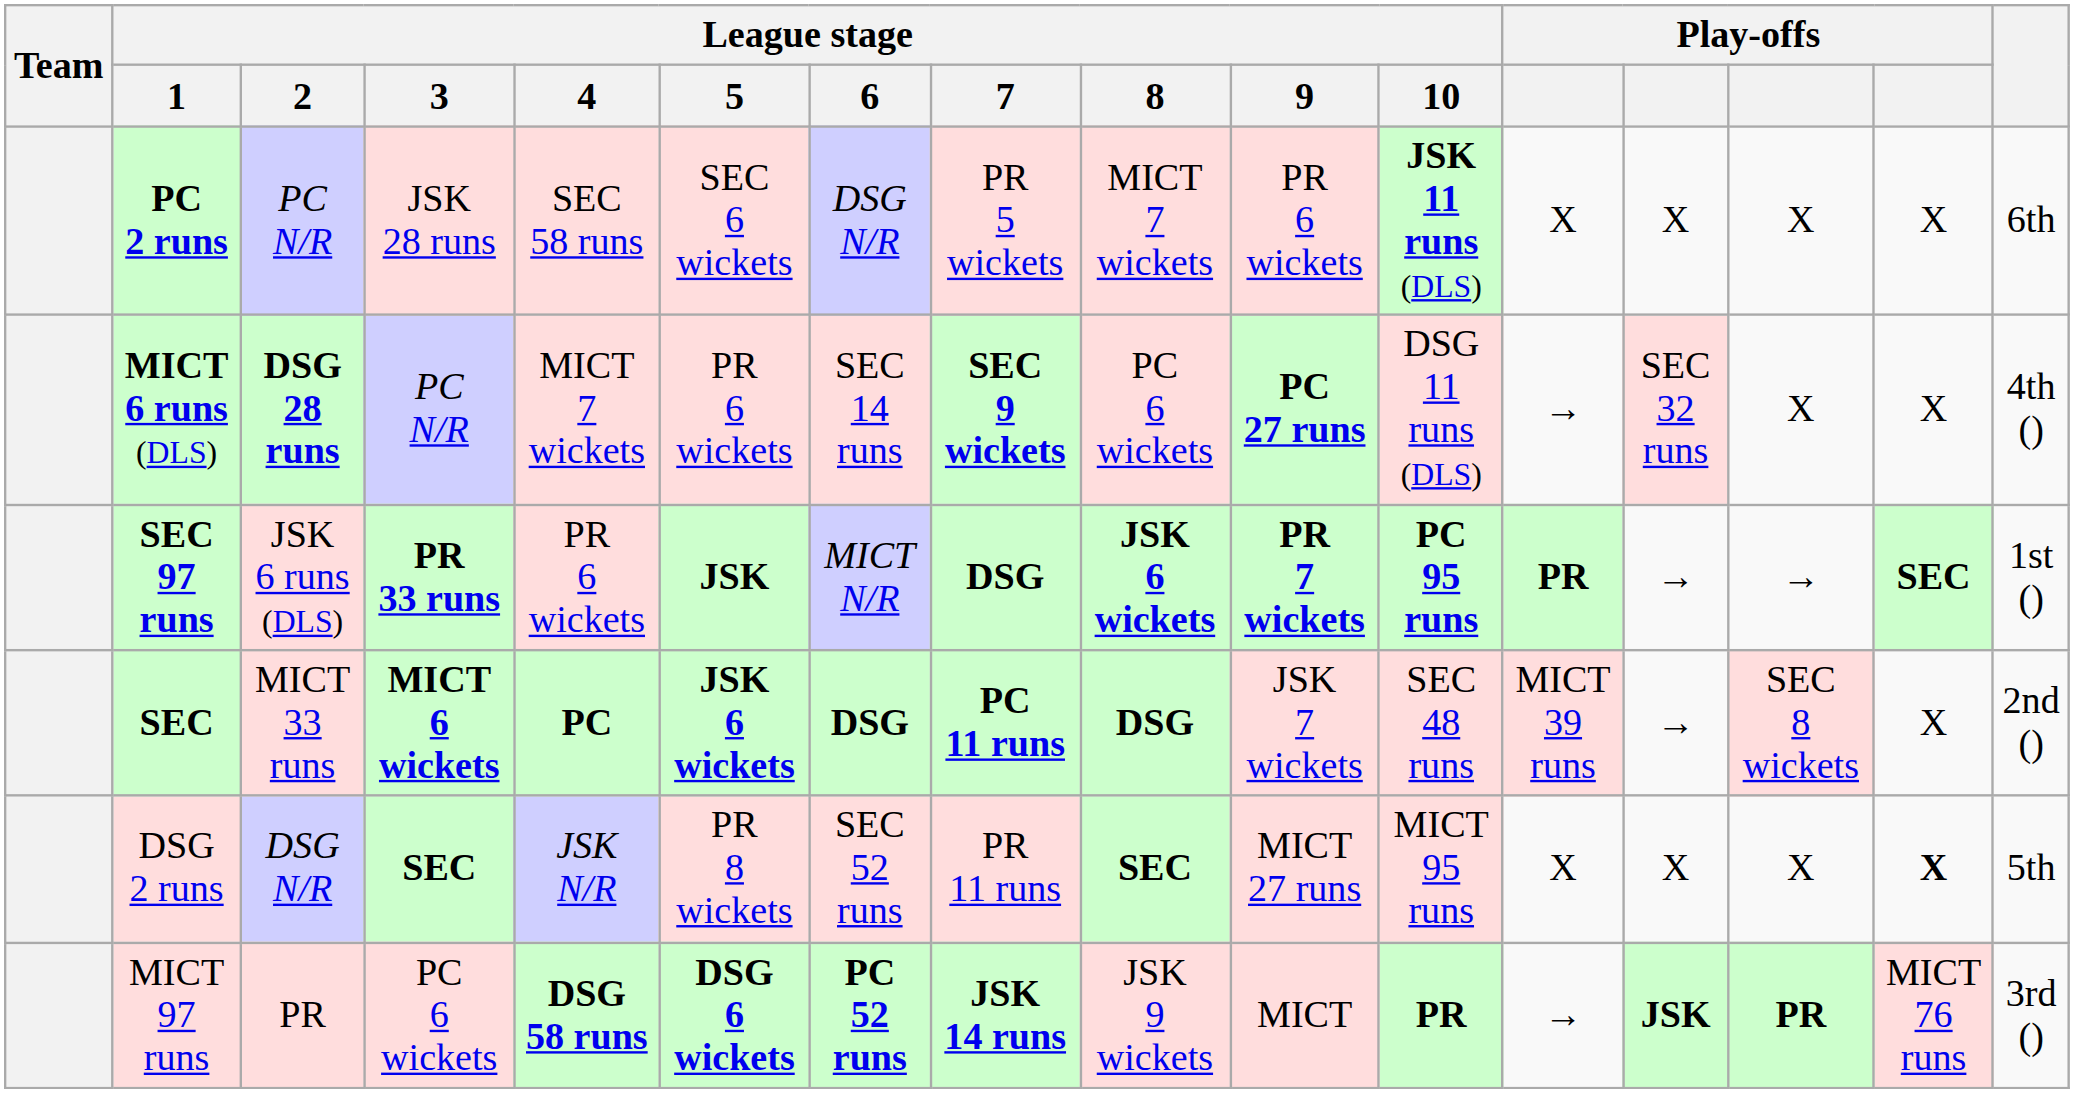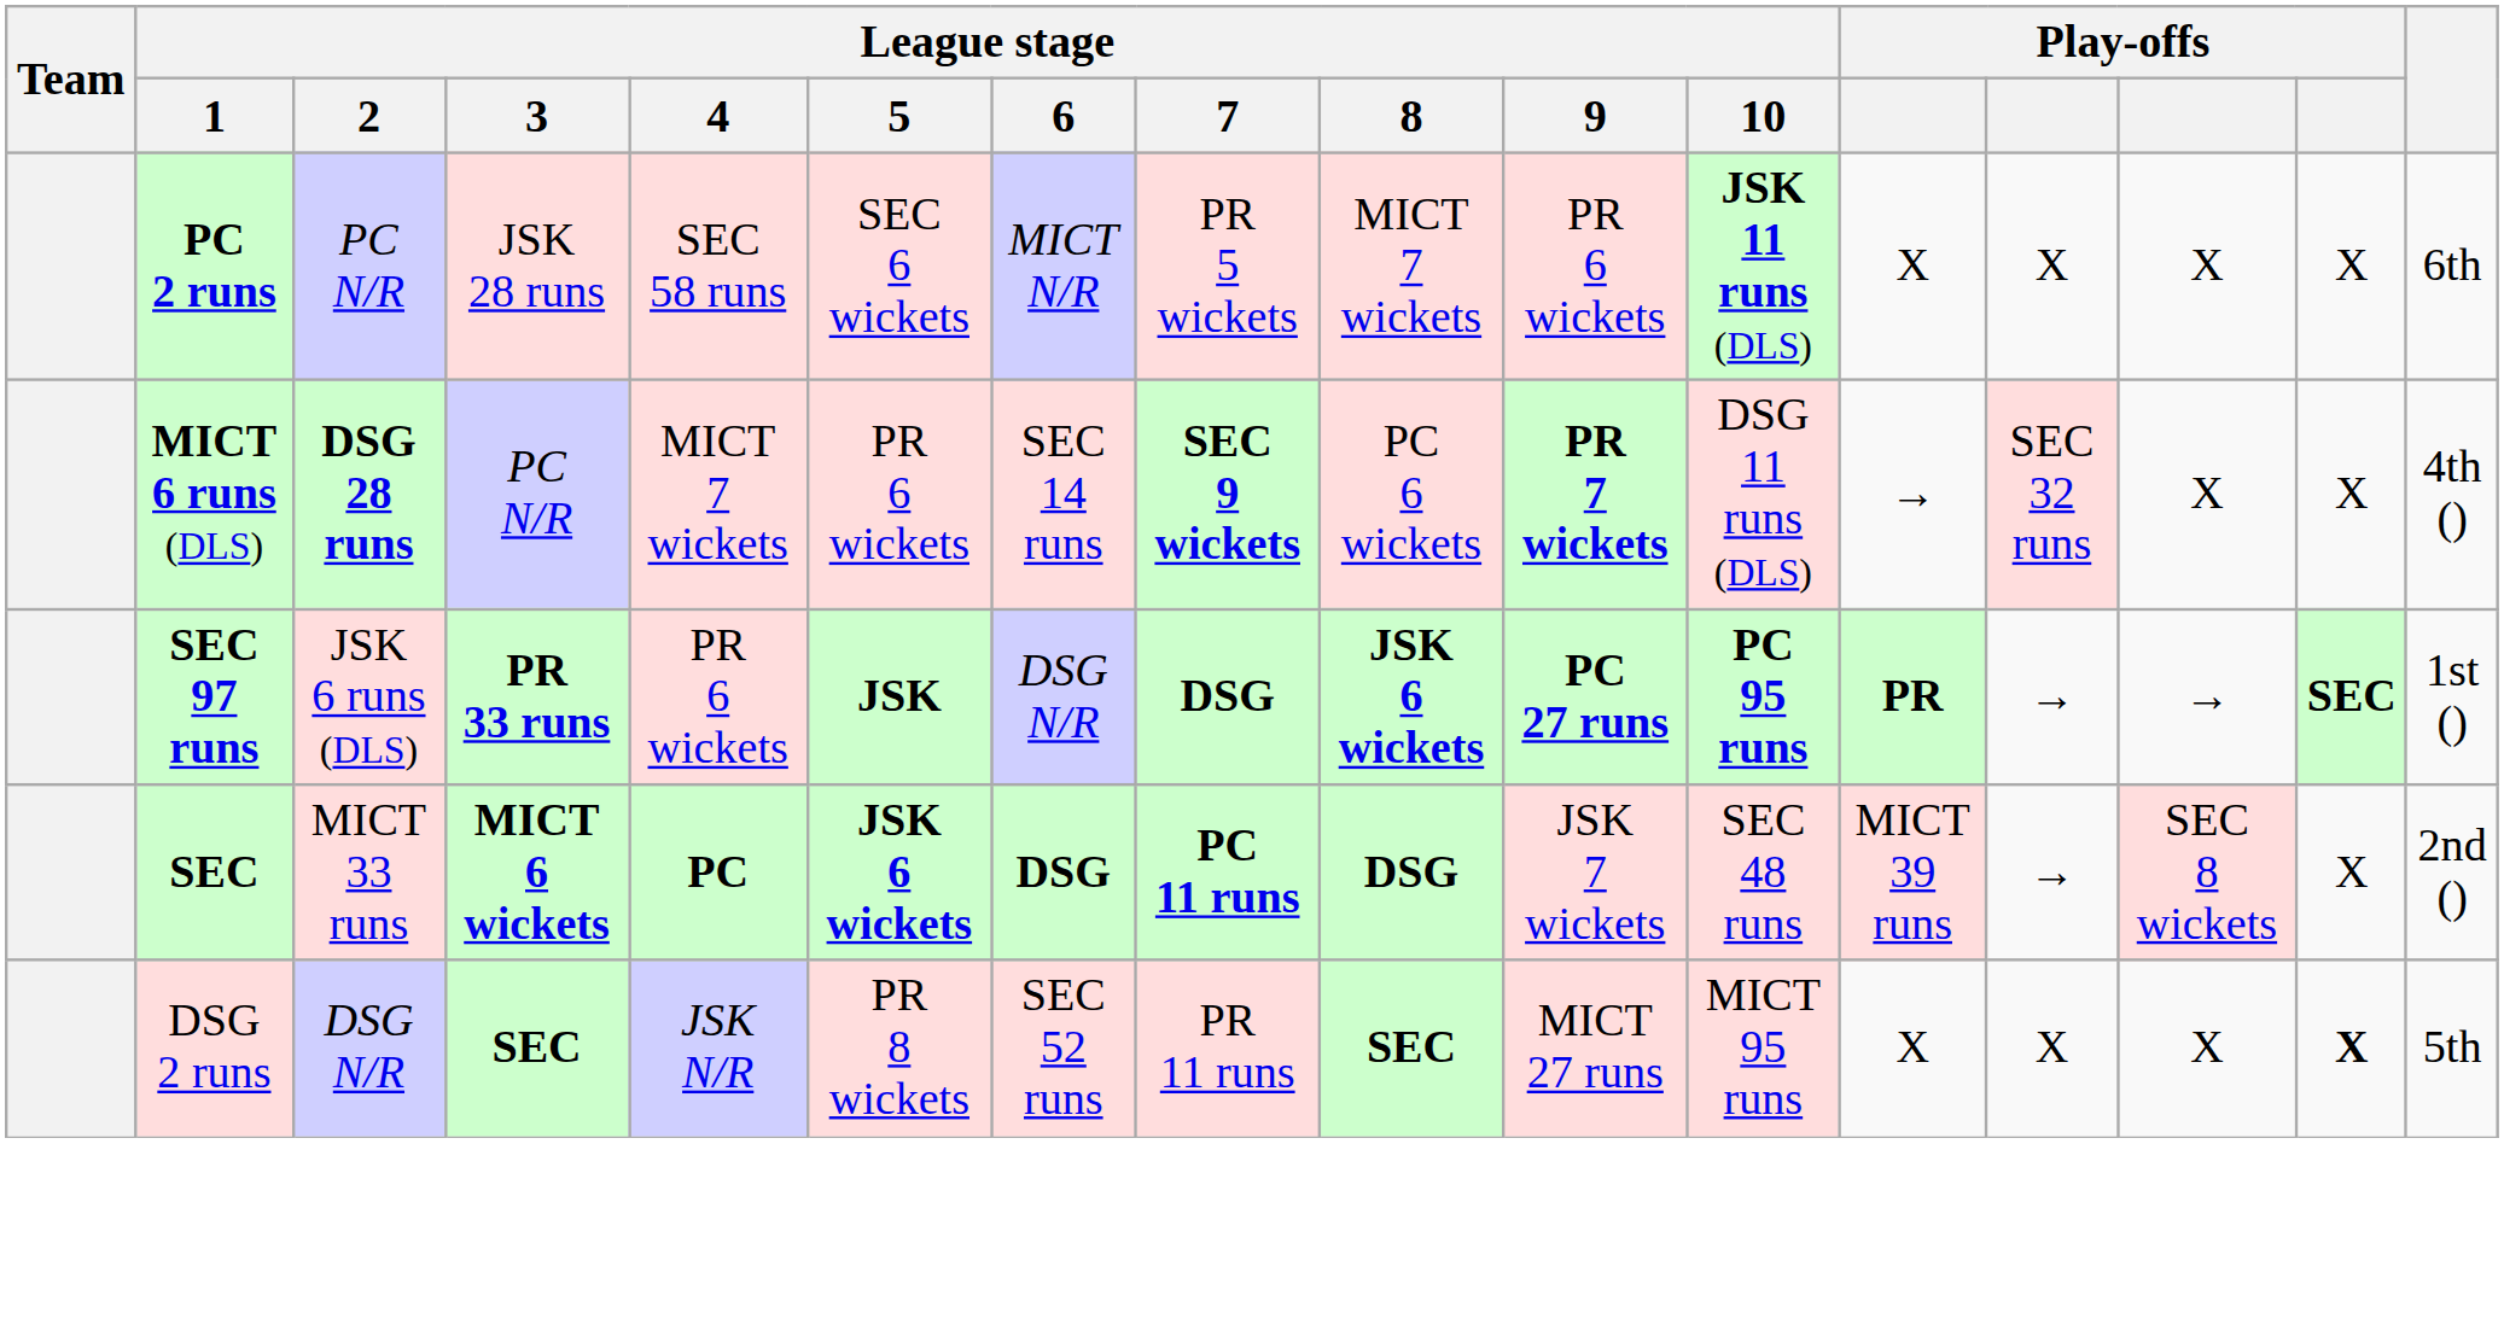PC 2 runs | League stage / 6: DSG N/R -> MICT N/R
MICT 6 runs (DLS) | League stage / 9: PC 27 runs -> PR 7 wickets
SEC 97 runs | League stage / 6: MICT N/R -> DSG N/R
SEC 97 runs | League stage / 9: PR 7 wickets -> PC 27 runs
- row: MICT 97 runs | PR | PC 6 wickets | DSG 58 runs | DSG 6 wickets | PC 52 runs | JSK 14 runs | JSK 9 wickets | MICT | PR | → | JSK | PR | MICT 76 runs | 3rd ()
